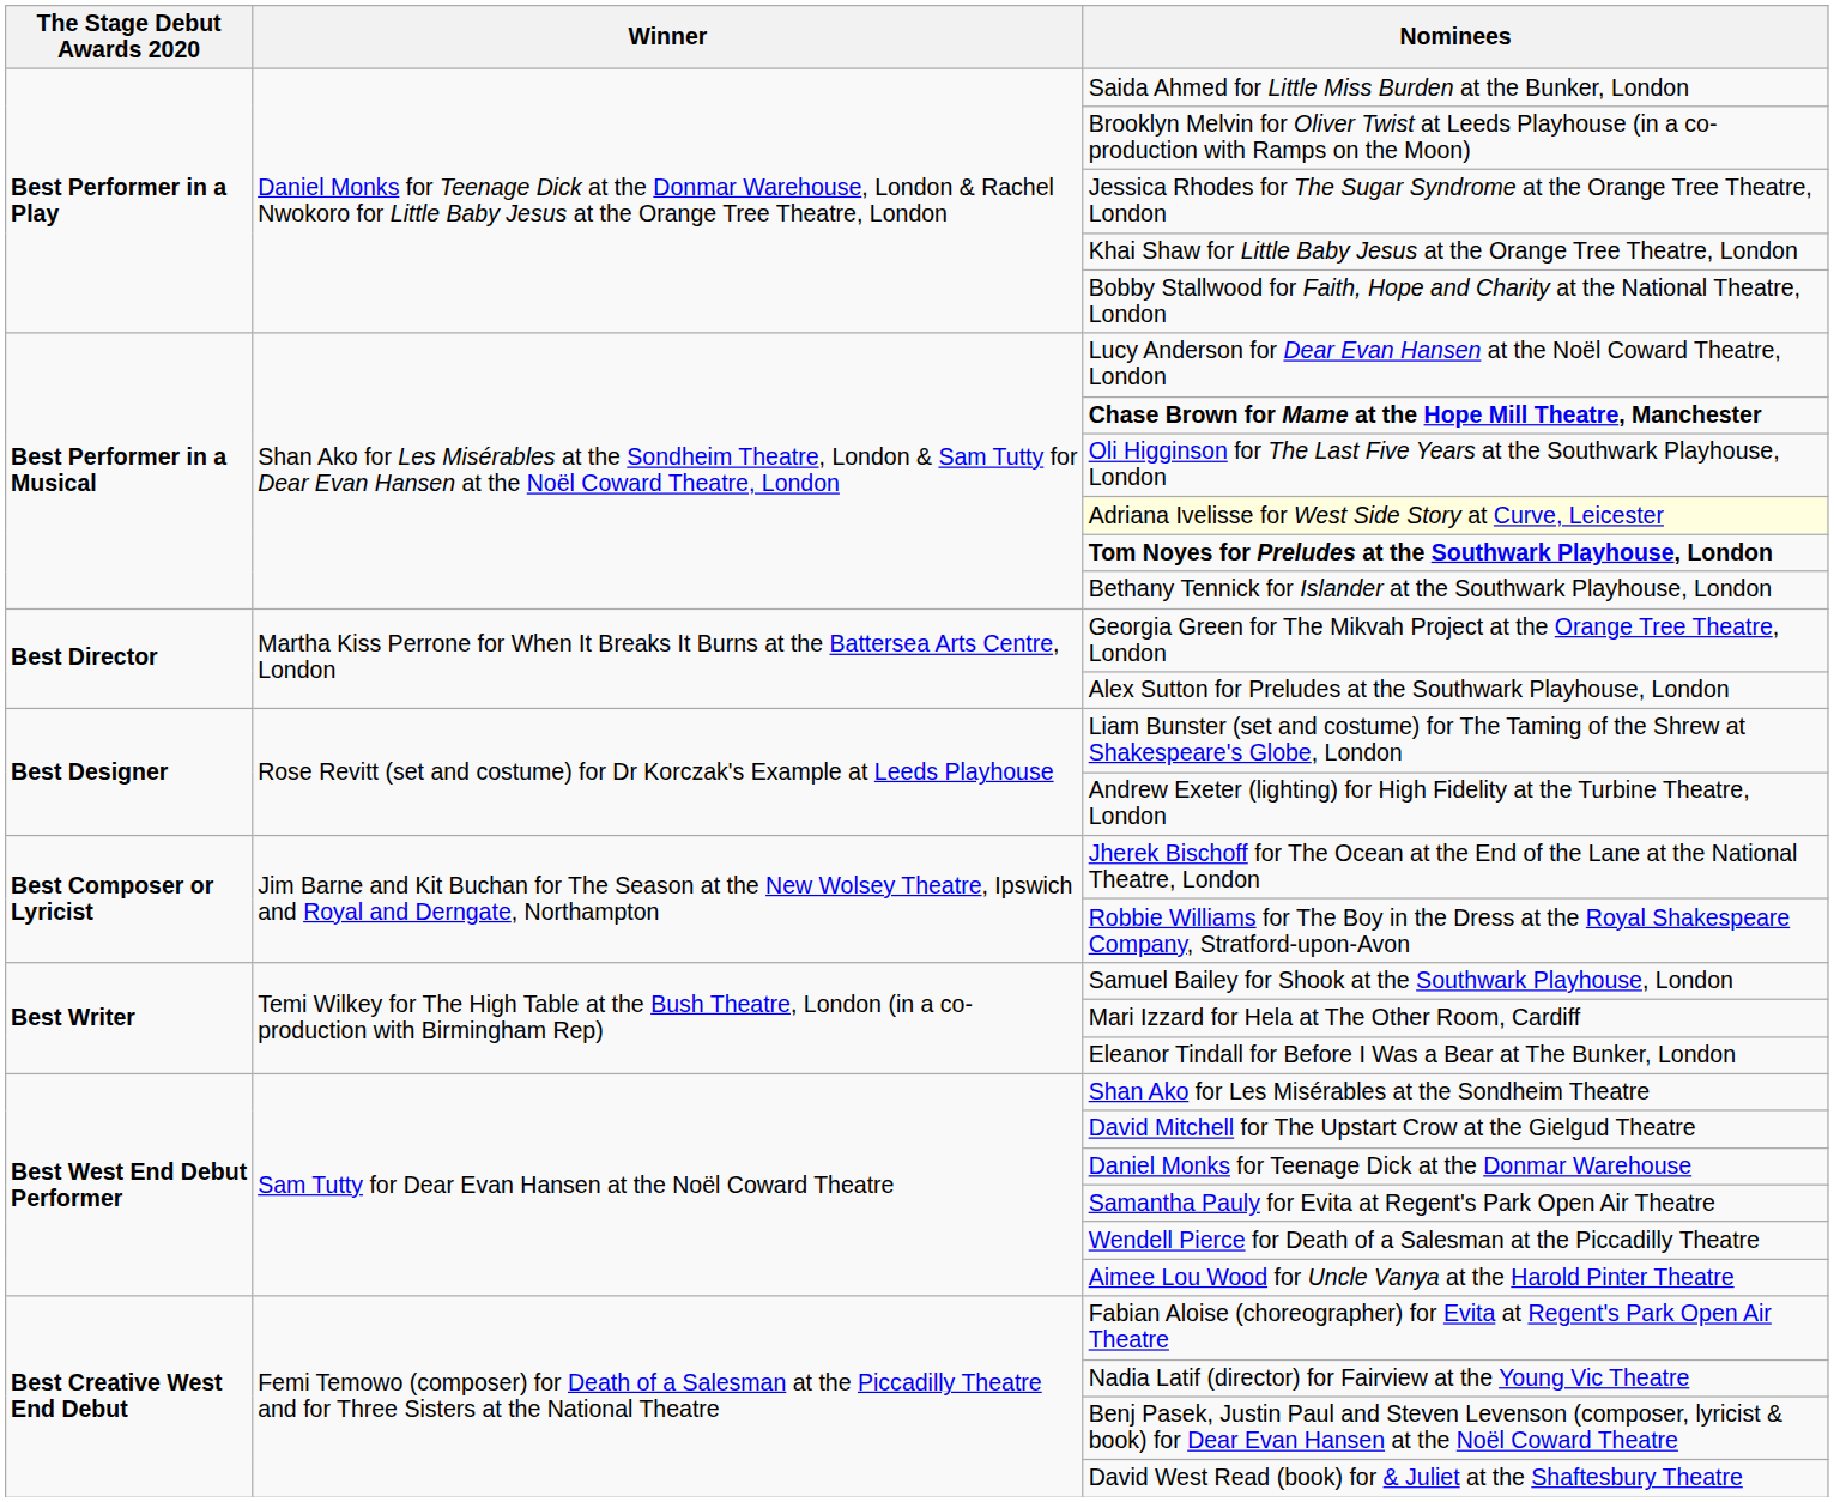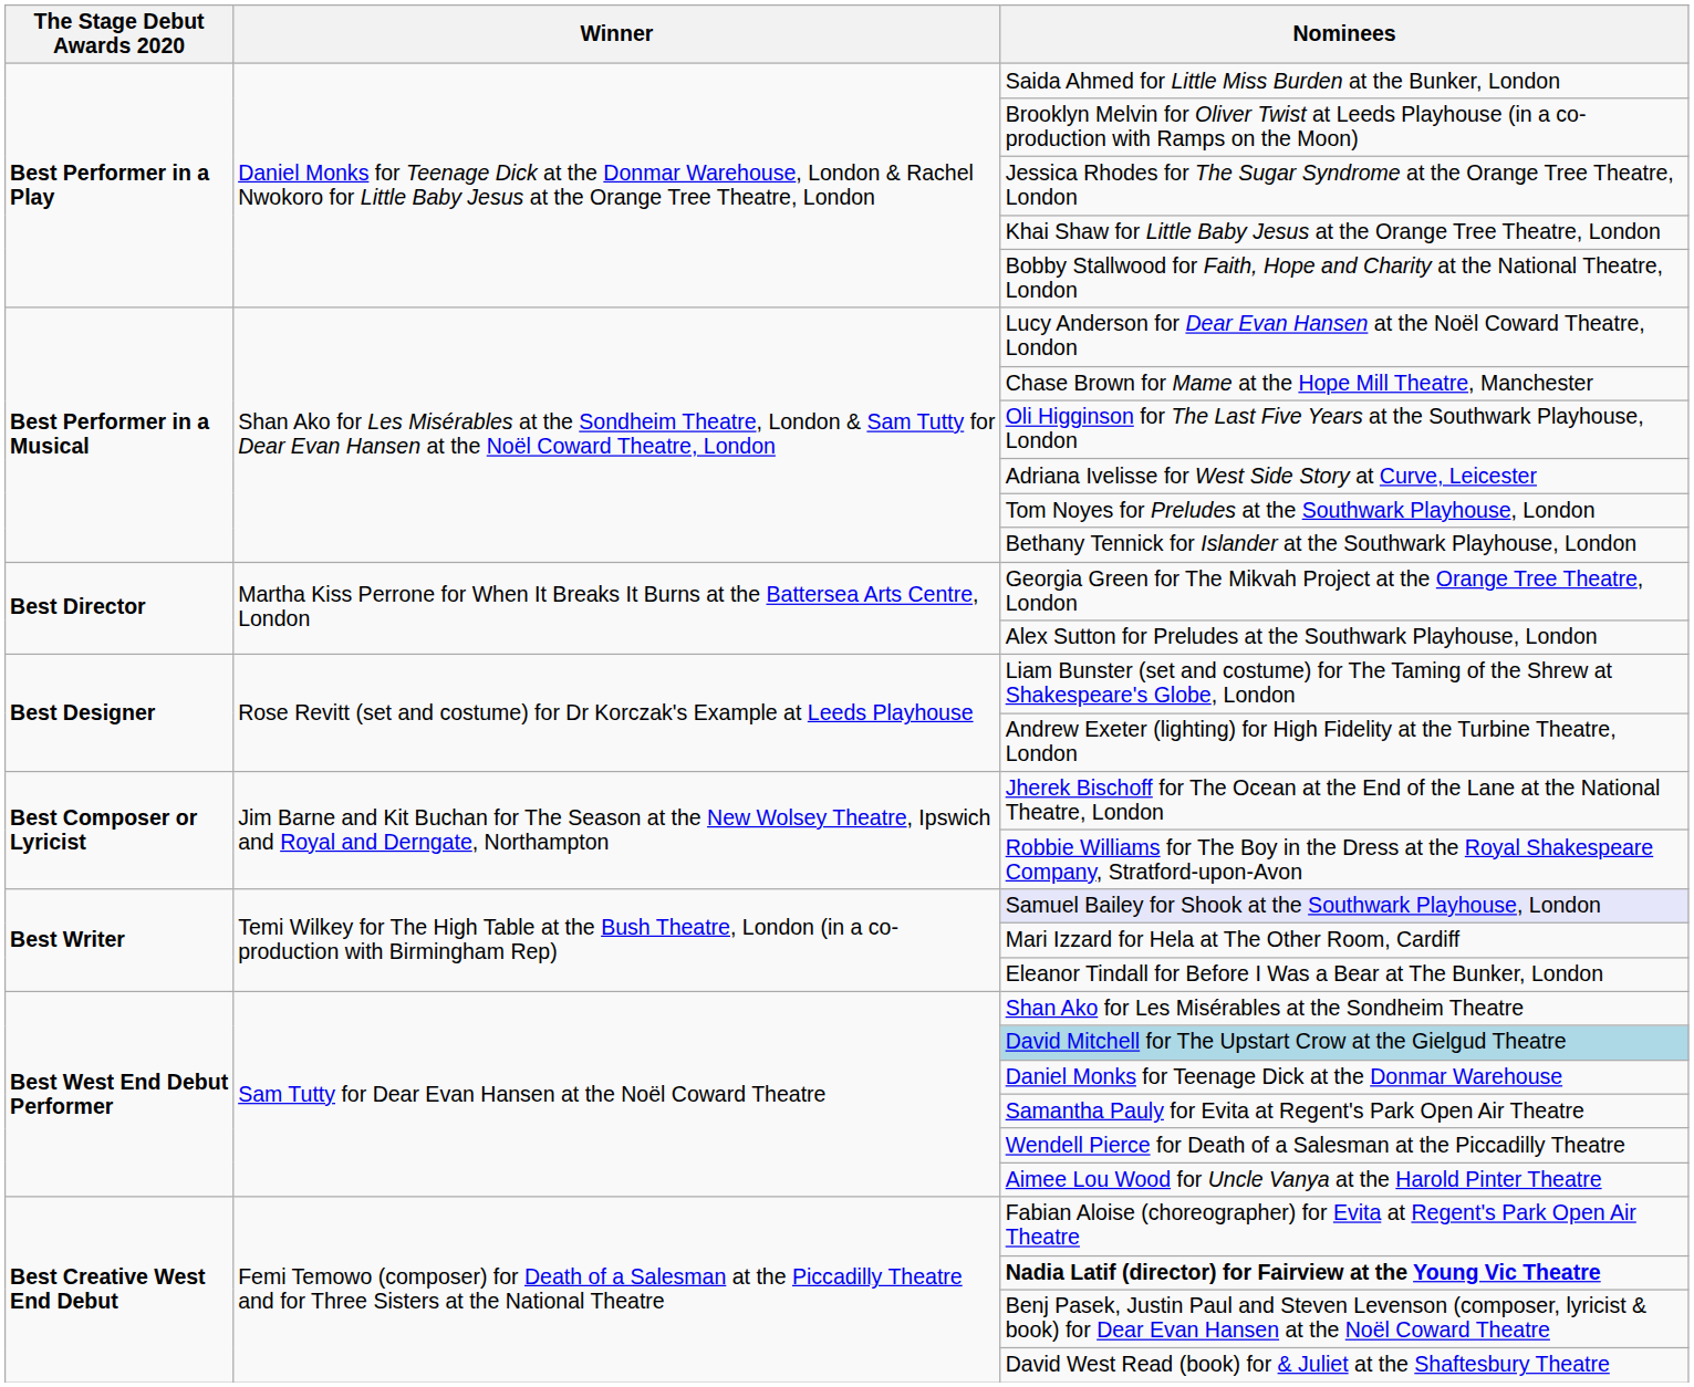Chase Brown for Mame at the Hope Mill Theatre, Manchester | Nominees: bold -> normal
Adriana Ivelisse for West Side Story at Curve, Leicester | Nominees: lightyellow background -> no background
Tom Noyes for Preludes at the Southwark Playhouse, London | Nominees: bold -> normal
Samuel Bailey for Shook at the Southwark Playhouse, London | Nominees: no background -> lavender background
David Mitchell for The Upstart Crow at the Gielgud Theatre | Nominees: no background -> lightblue background
Nadia Latif (director) for Fairview at the Young Vic Theatre | Nominees: normal -> bold
